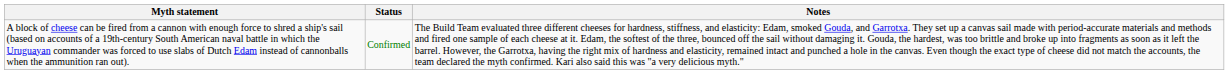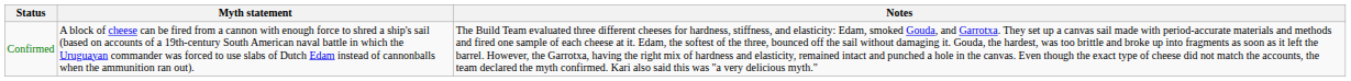columns swapped: Myth statement <-> Status
